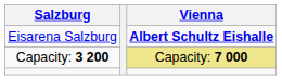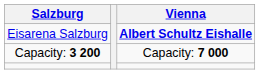Capacity: 3 200 | Vienna: khaki background -> no background
